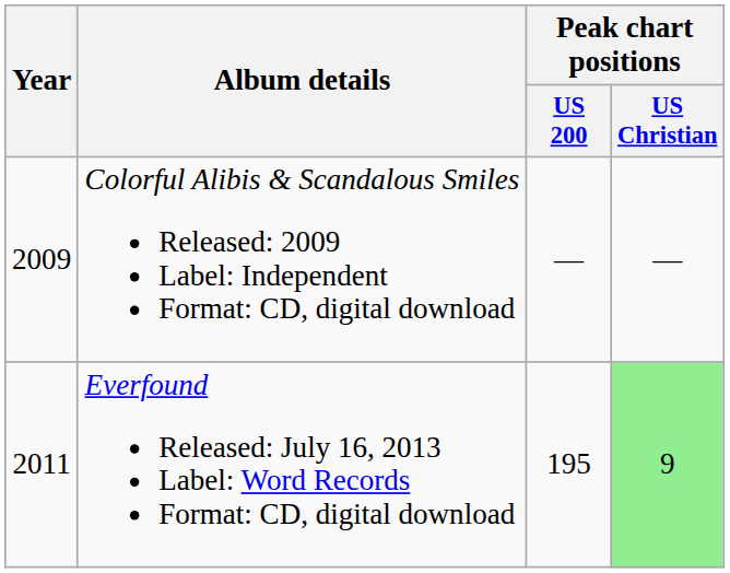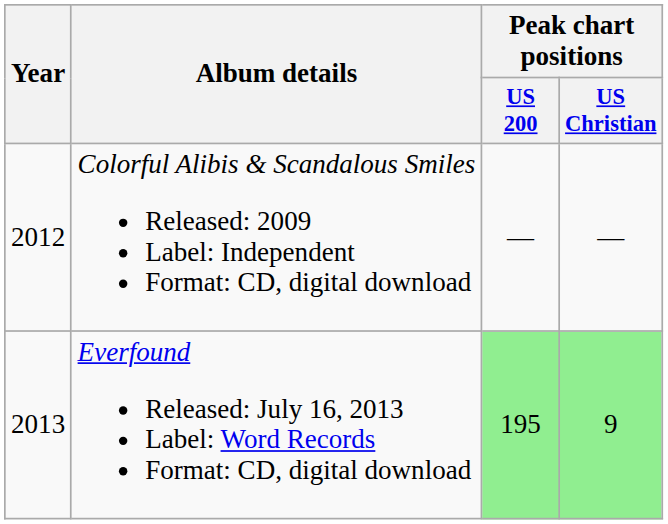row 3 | Year: 2009 -> 2012
row 4 | Year: 2011 -> 2013
row 4 | Peak chart positions / US 200: no background -> lightgreen background
